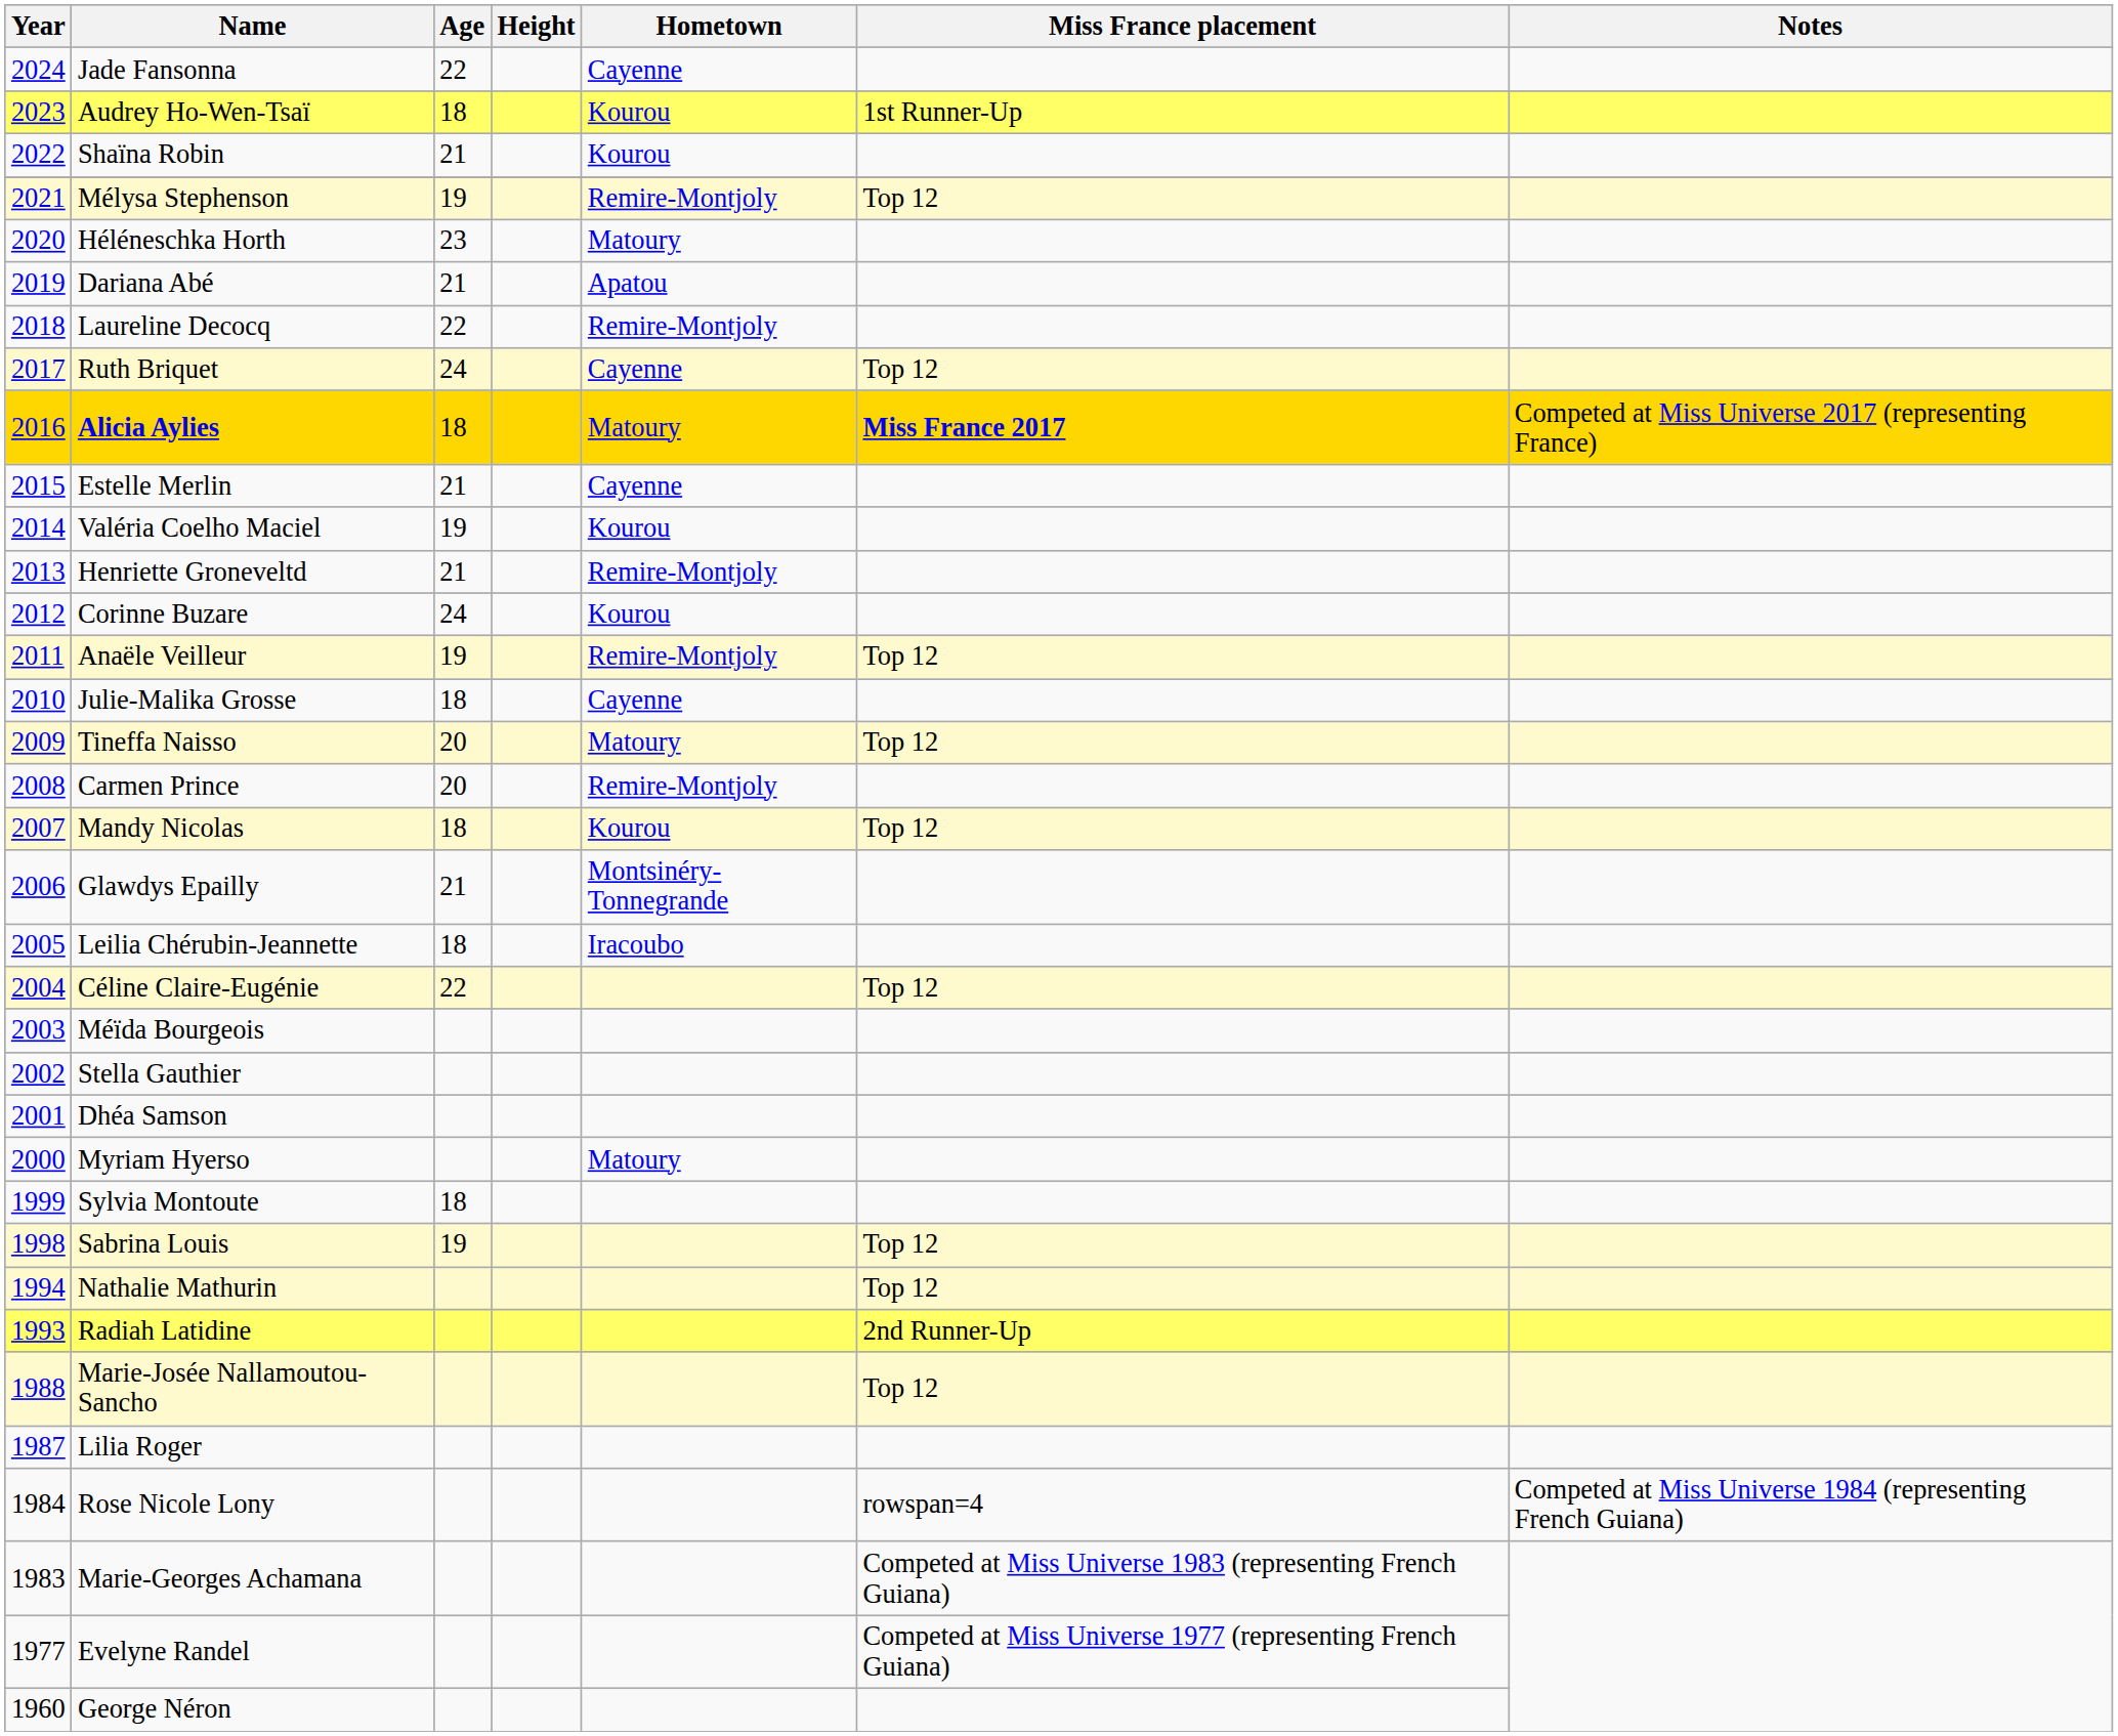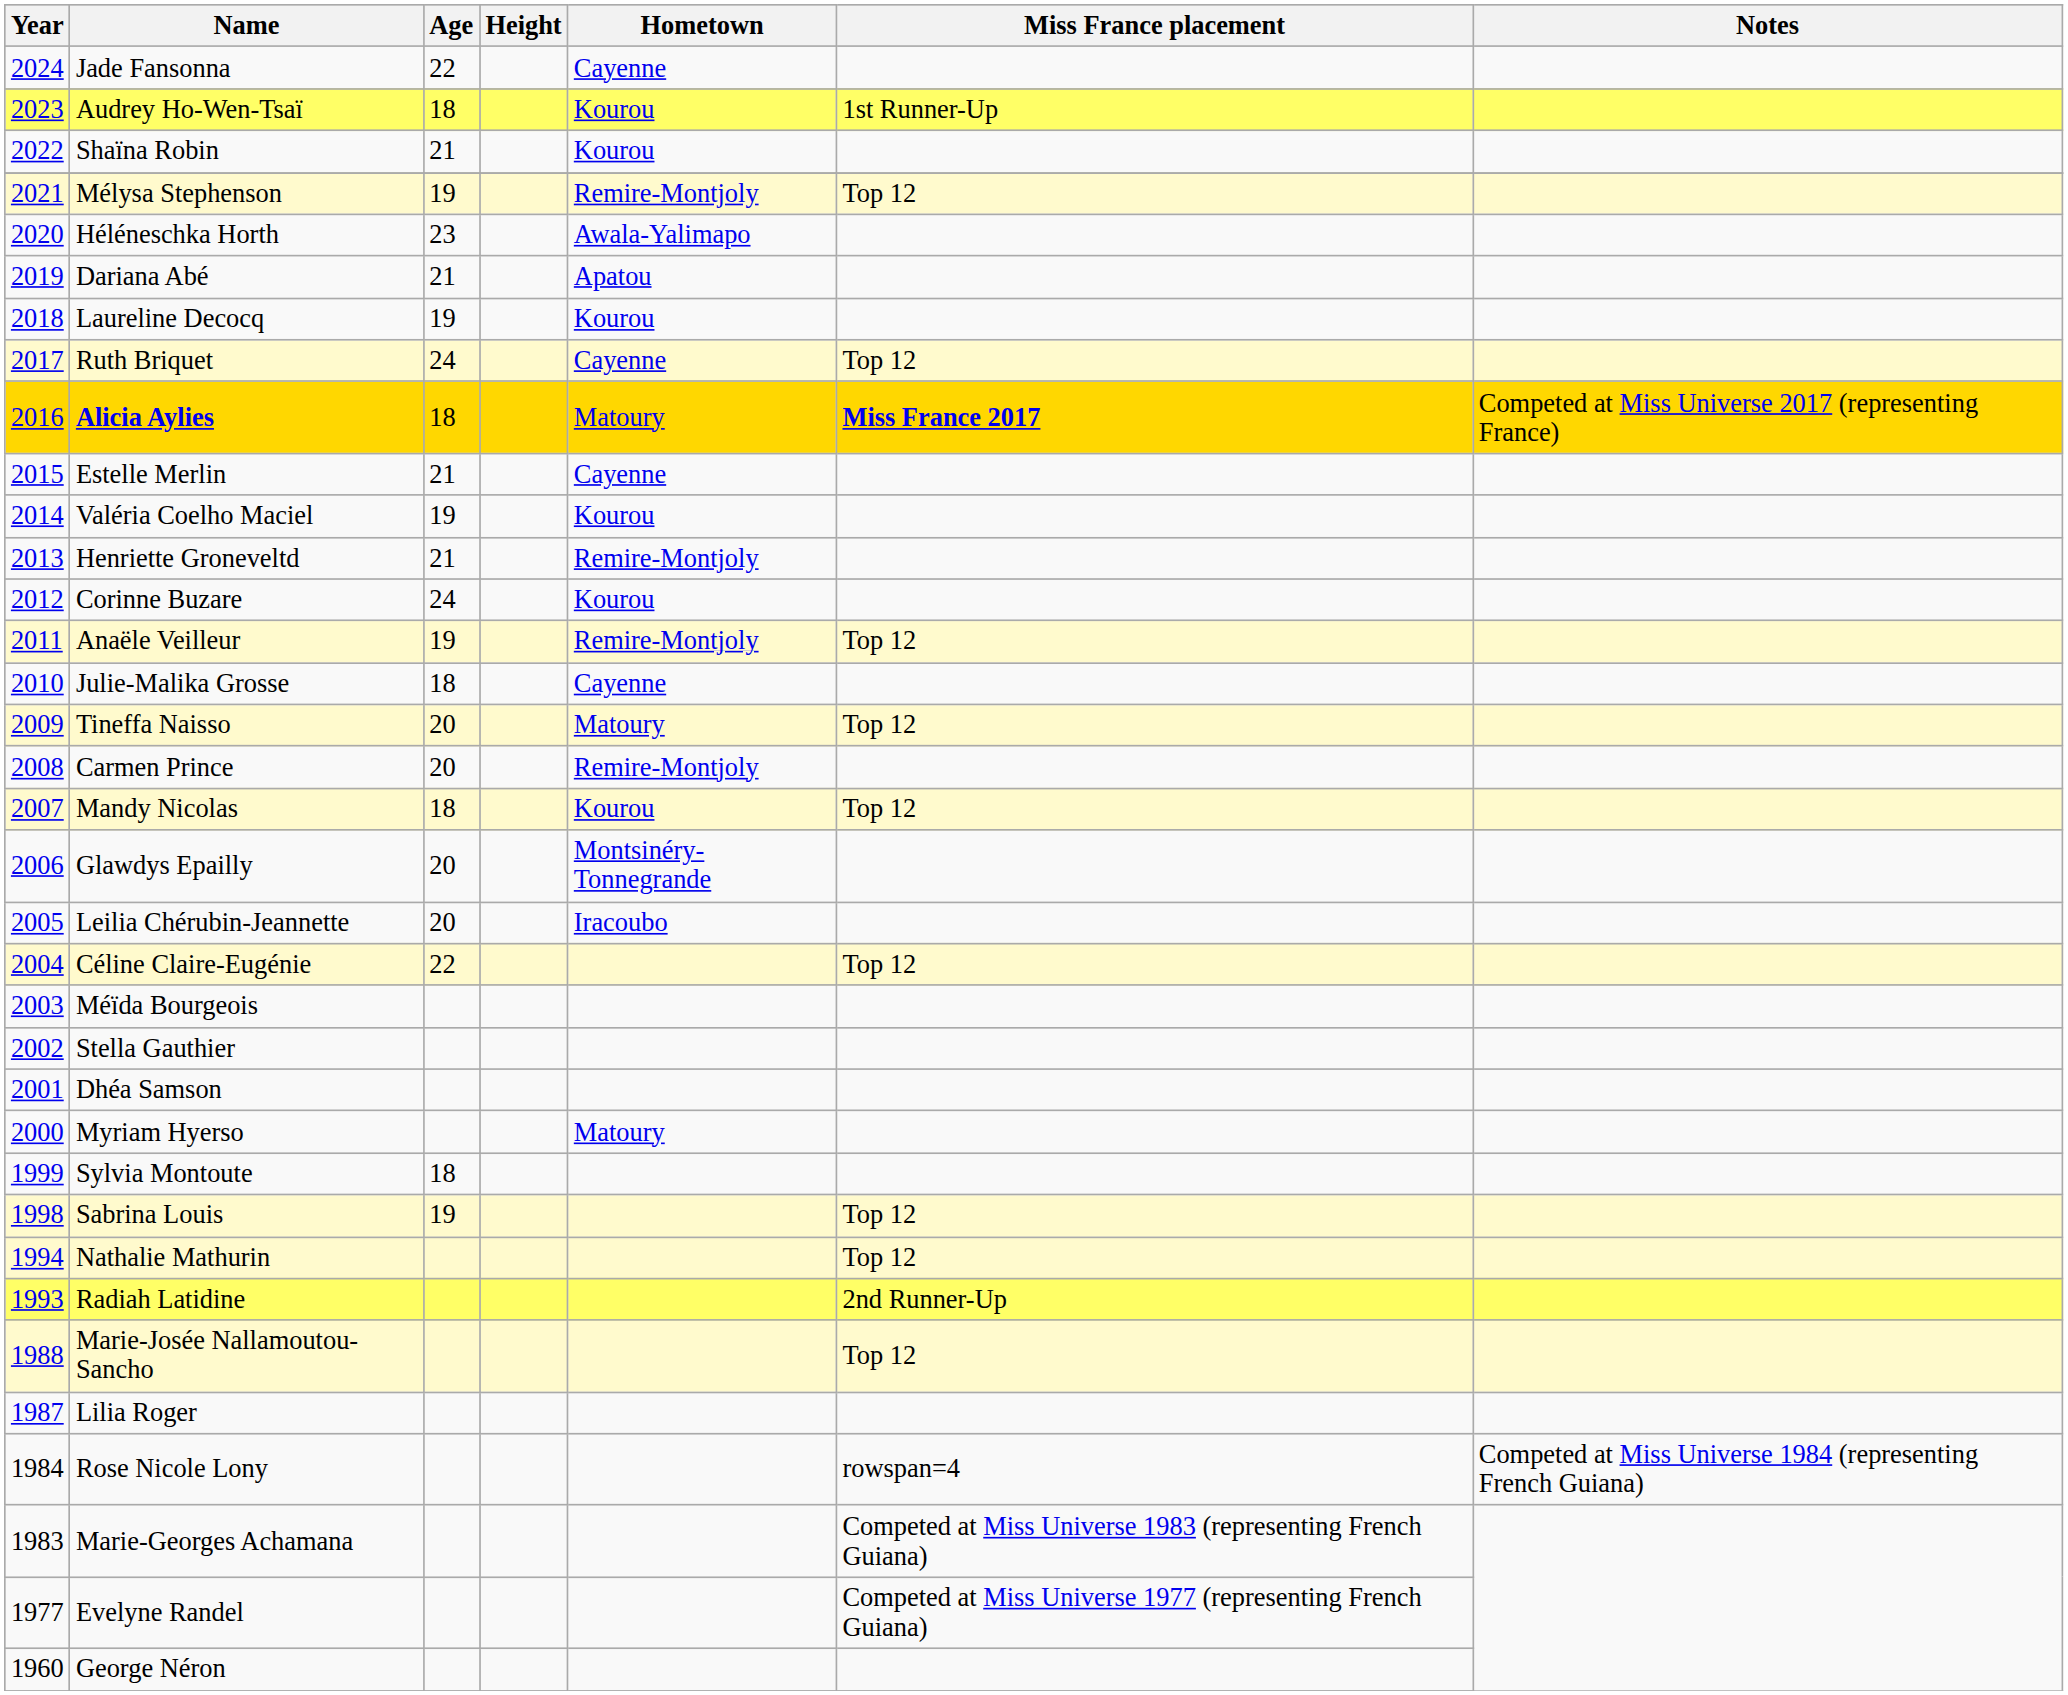Héléneschka Horth | Hometown: Matoury -> Awala-Yalimapo
Laureline Decocq | Age: 22 -> 19
Laureline Decocq | Hometown: Remire-Montjoly -> Kourou
Glawdys Epailly | Age: 21 -> 20
Leilia Chérubin-Jeannette | Age: 18 -> 20
